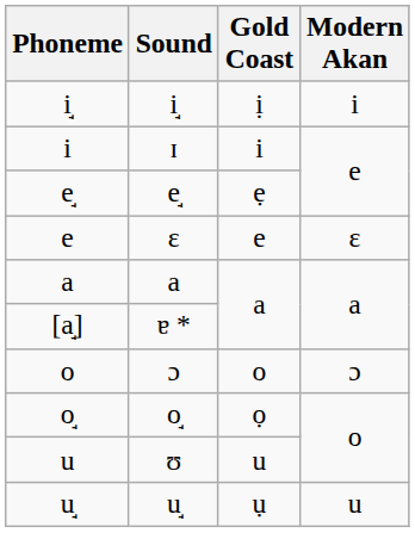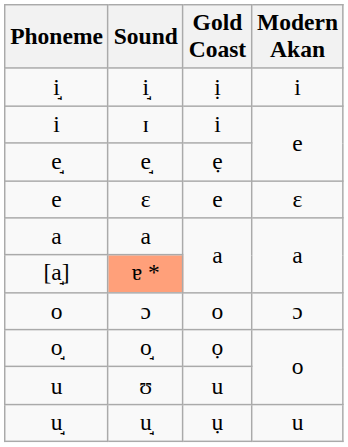[a̘] | Sound: no background -> lightsalmon background
